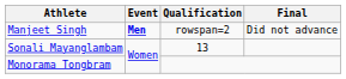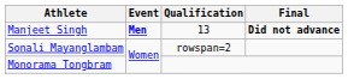Manjeet Singh | Qualification: rowspan=2 -> 13
Manjeet Singh | Final: normal -> bold
Sonali Mayanglambam | Qualification: 13 -> rowspan=2
